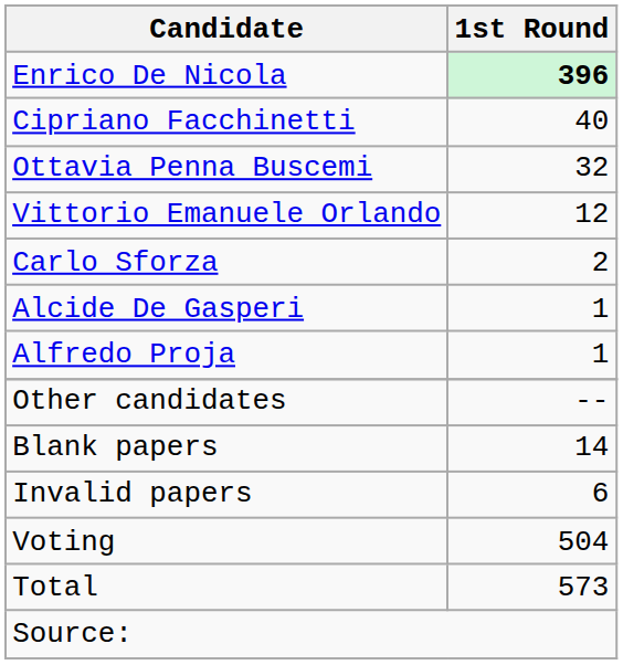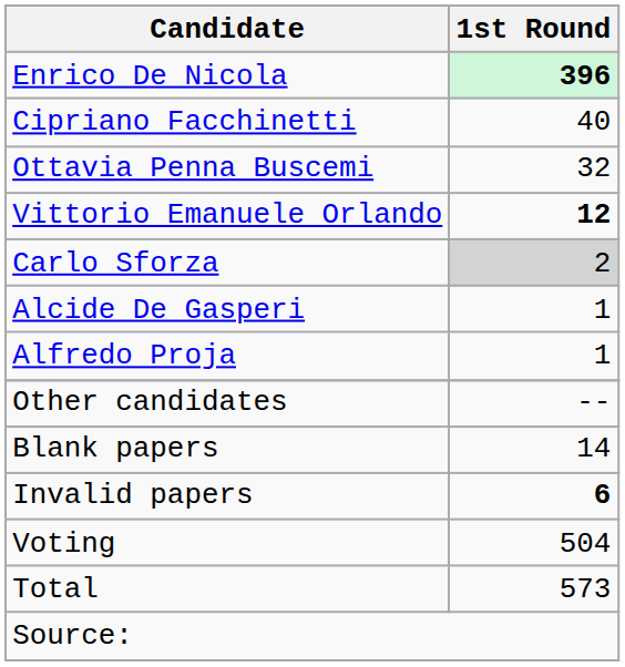Vittorio Emanuele Orlando | 1st Round: normal -> bold
Carlo Sforza | 1st Round: no background -> lightgrey background
Invalid papers | 1st Round: normal -> bold
